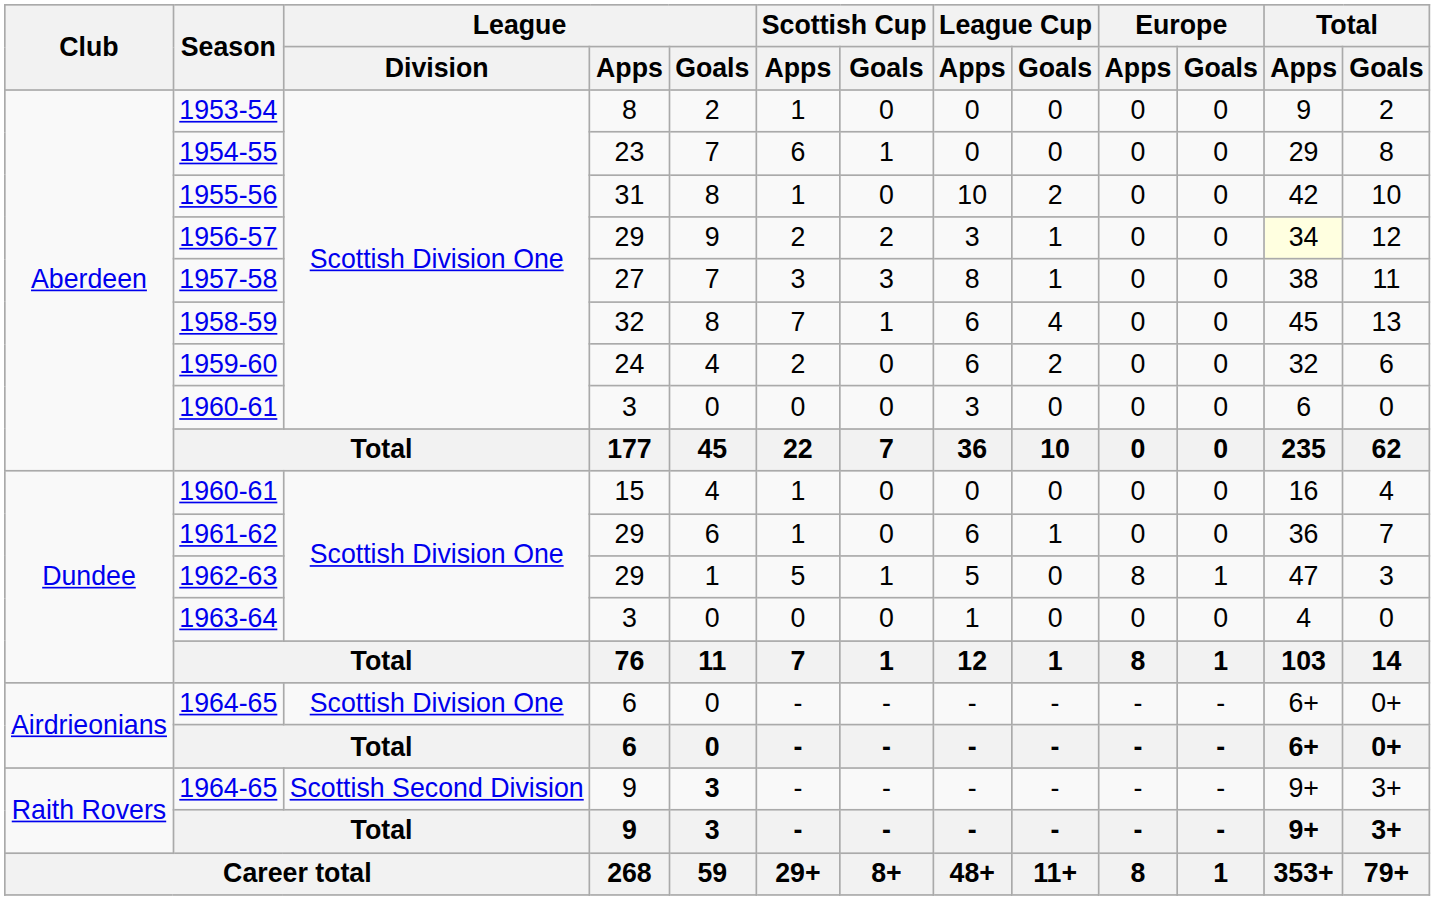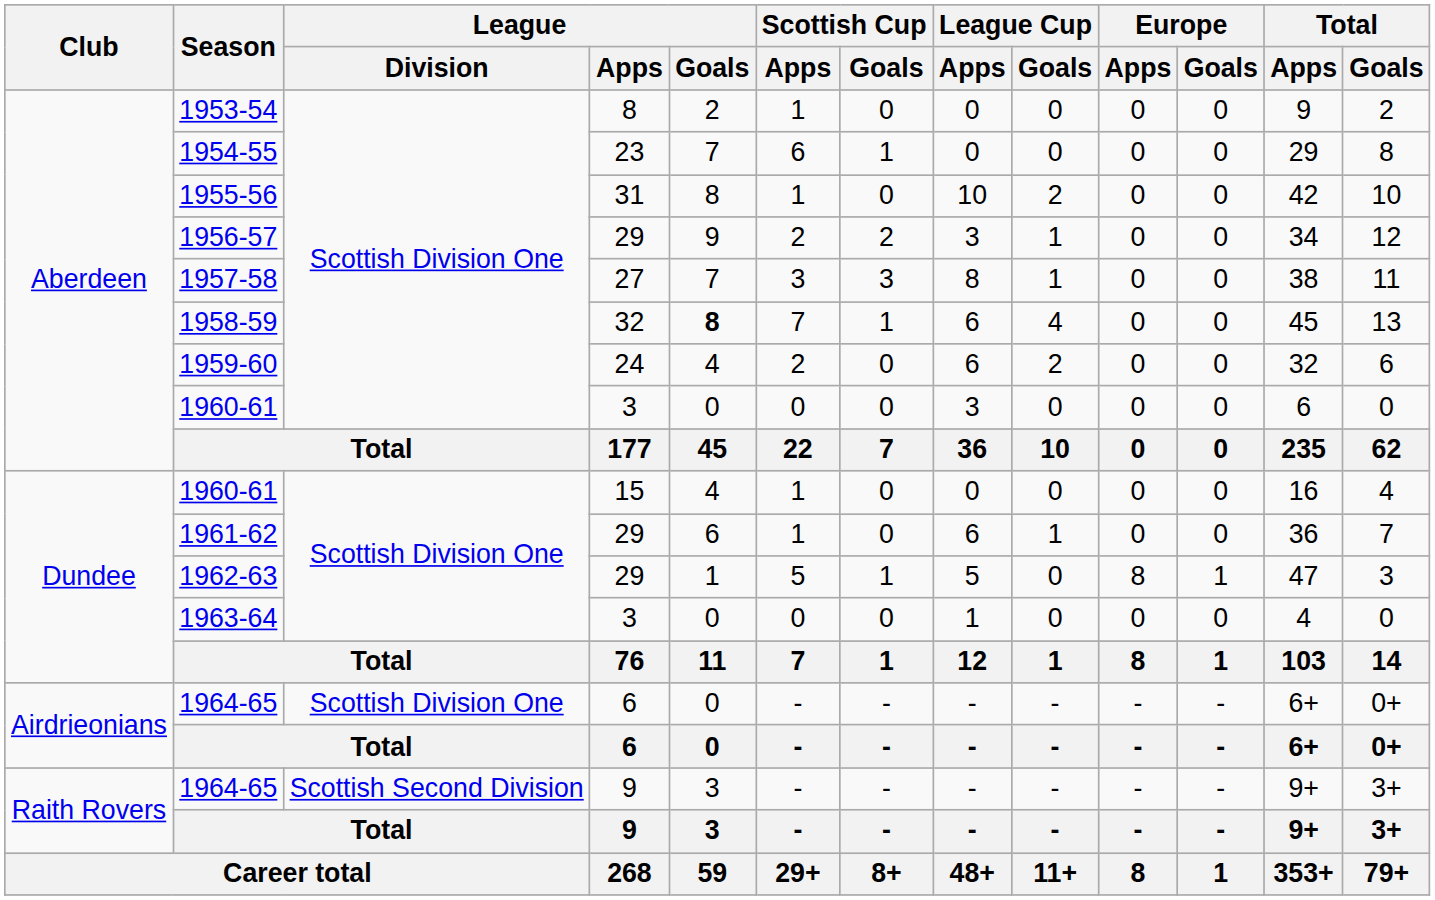1956-57 | Total / Apps: lightyellow background -> no background
1958-59 | League / Goals: normal -> bold
1964-65 / 9 | League / Goals: bold -> normal
